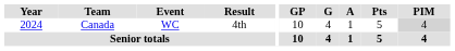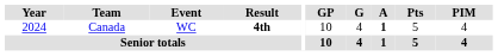Canada | Result: normal -> bold
Canada | A: normal -> bold
Canada | PIM: lightgrey background -> no background
